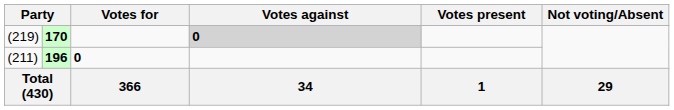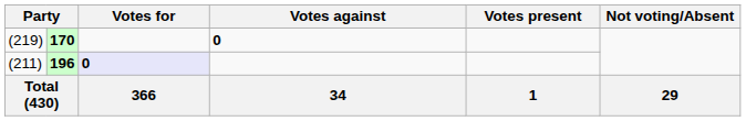(219) | Votes against: lightgrey background -> no background
(211) | Votes for: no background -> lavender background
